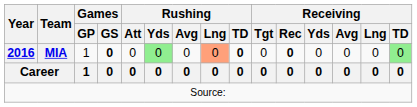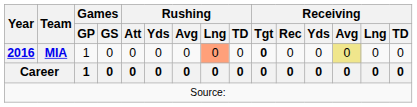2016 | Games / GS: bold -> normal
2016 | Rushing / Yds: lightgreen background -> no background
2016 | Rushing / TD: bold -> normal
2016 | Receiving / Tgt: normal -> bold
2016 | Receiving / Rec: bold -> normal
2016 | Receiving / Avg: no background -> khaki background
2016 | Receiving / TD: lightgreen background -> no background
